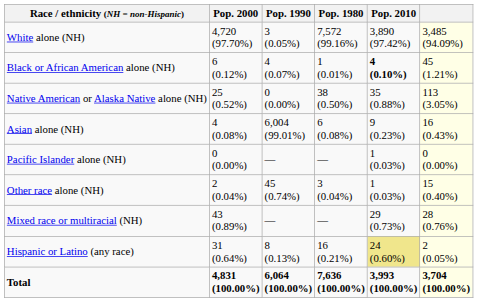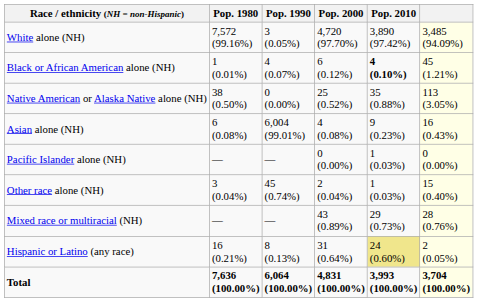columns swapped: Pop. 1980 <-> Pop. 2000
